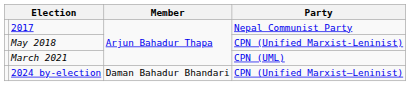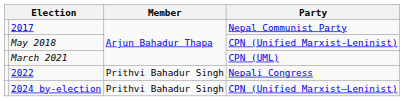+ row: 2022 | Prithvi Bahadur Singh | Nepali Congress
2024 by-election | Member: Daman Bahadur Bhandari -> Prithvi Bahadur Singh
